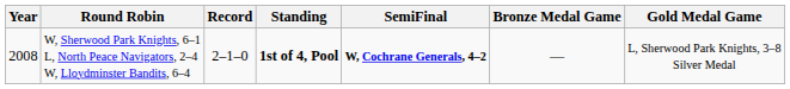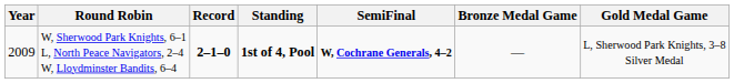row 2 | Year: 2008 -> 2009
row 2 | Record: normal -> bold
